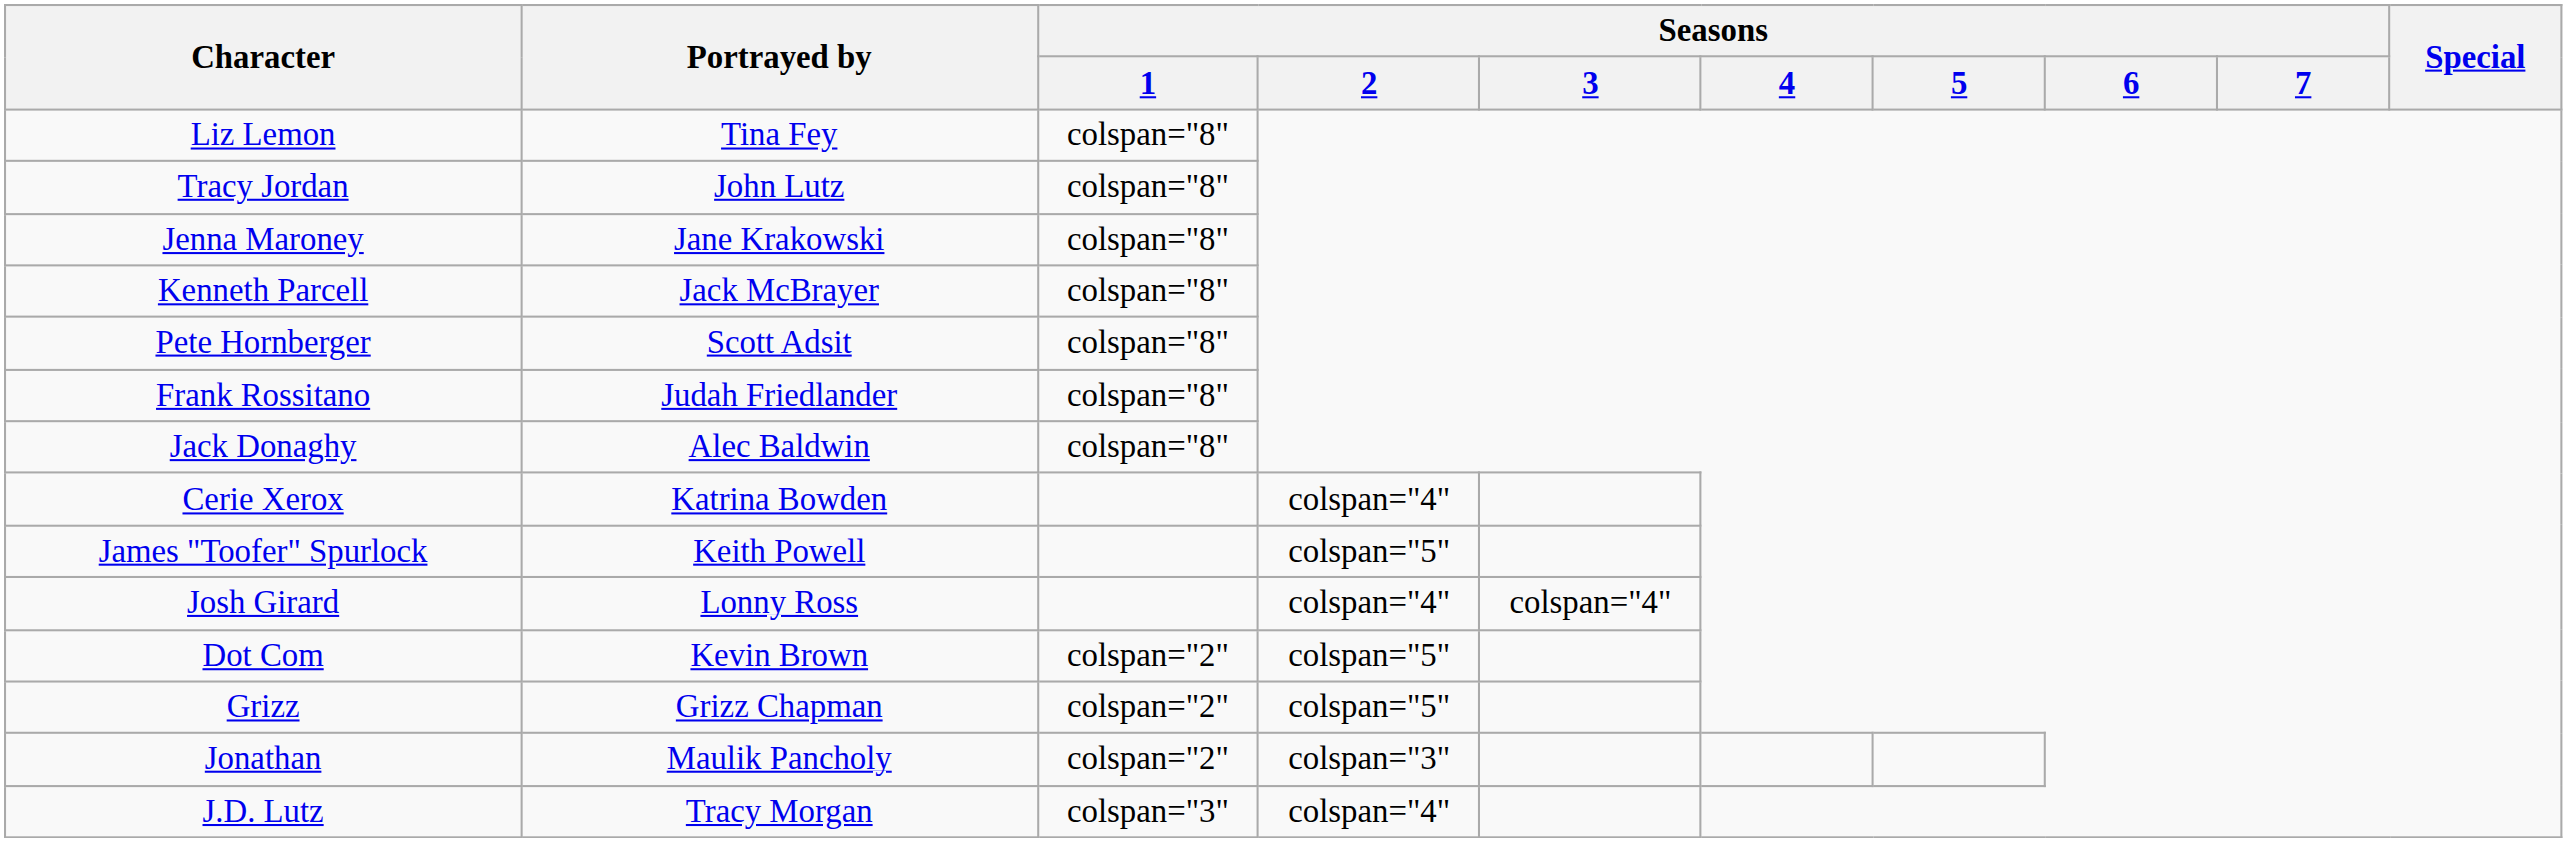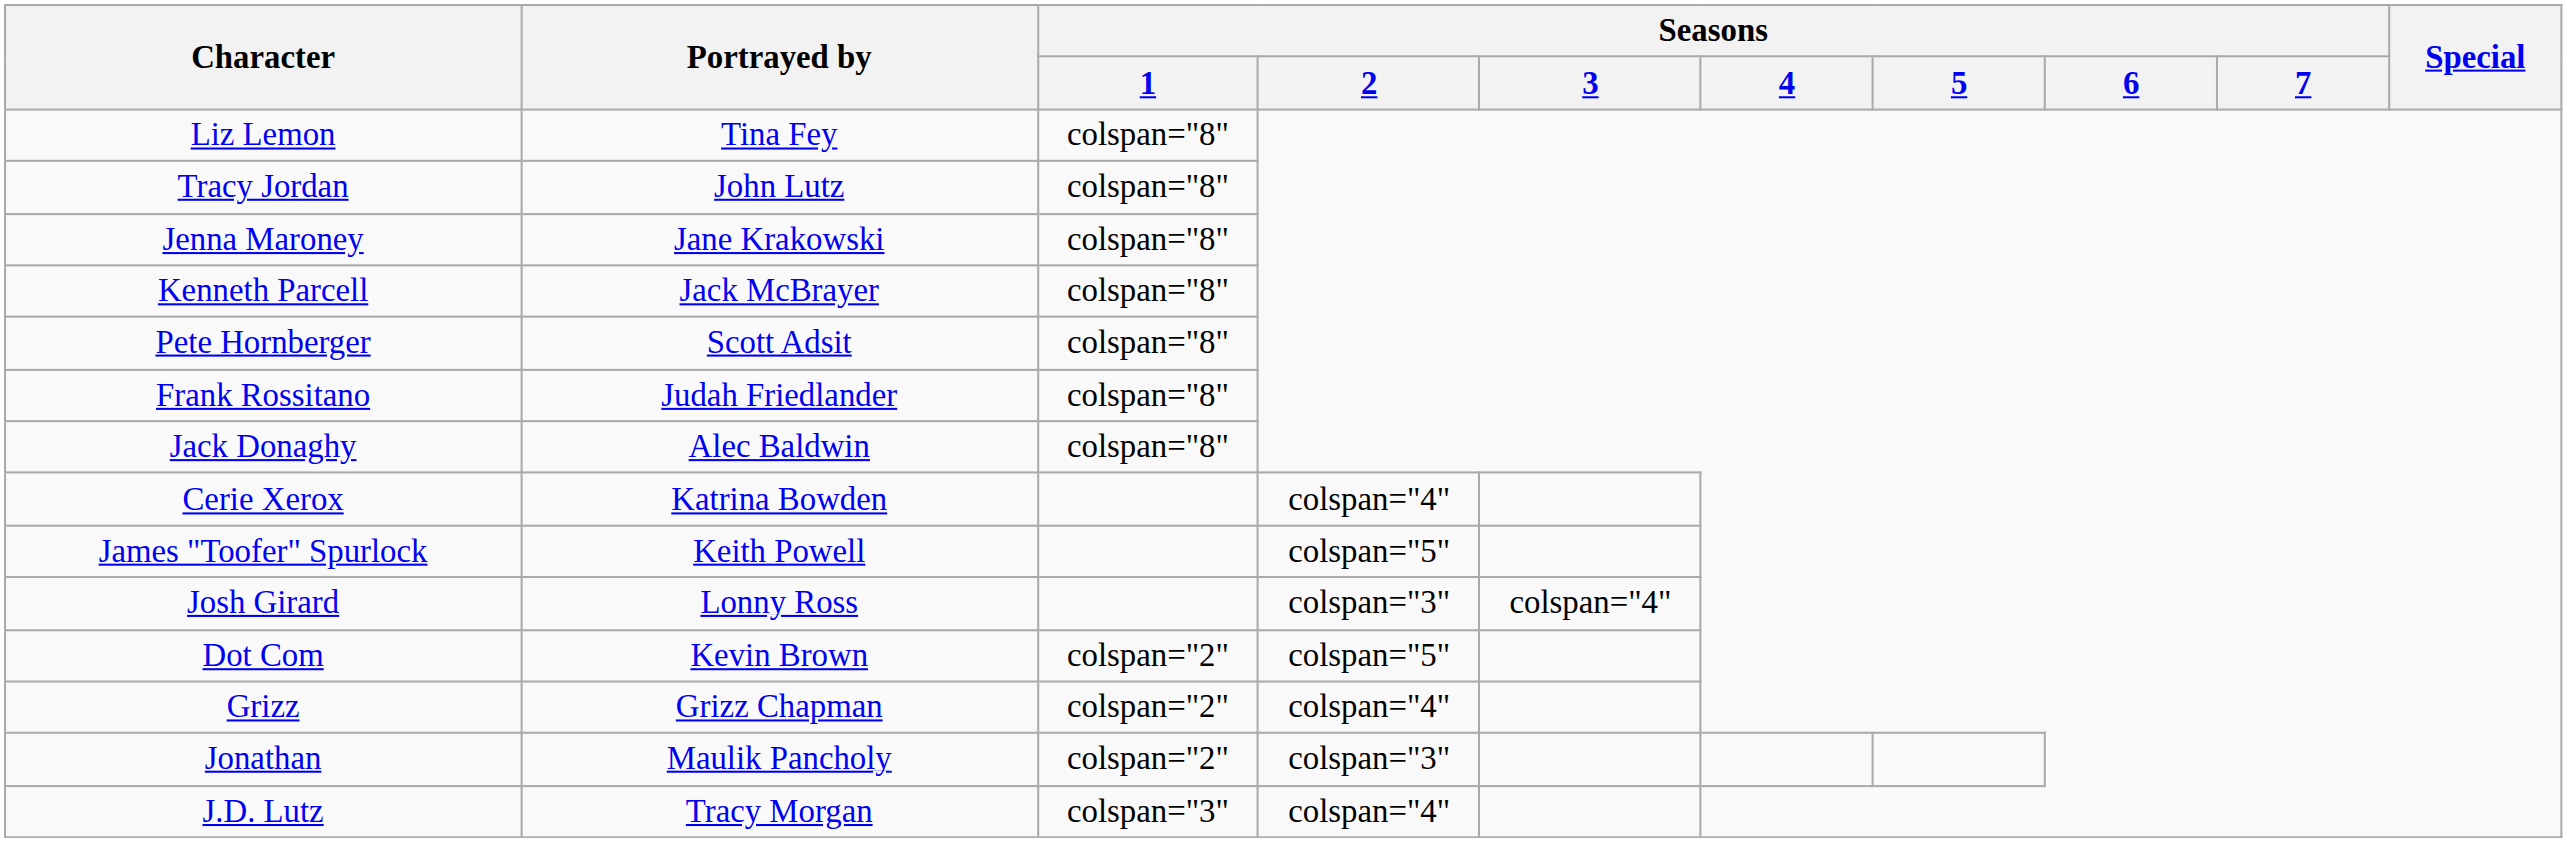Josh Girard | Seasons / 2: colspan="4" -> colspan="3"
Grizz | Seasons / 2: colspan="5" -> colspan="4"
